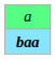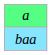row 2 | column 1: bold -> normal
